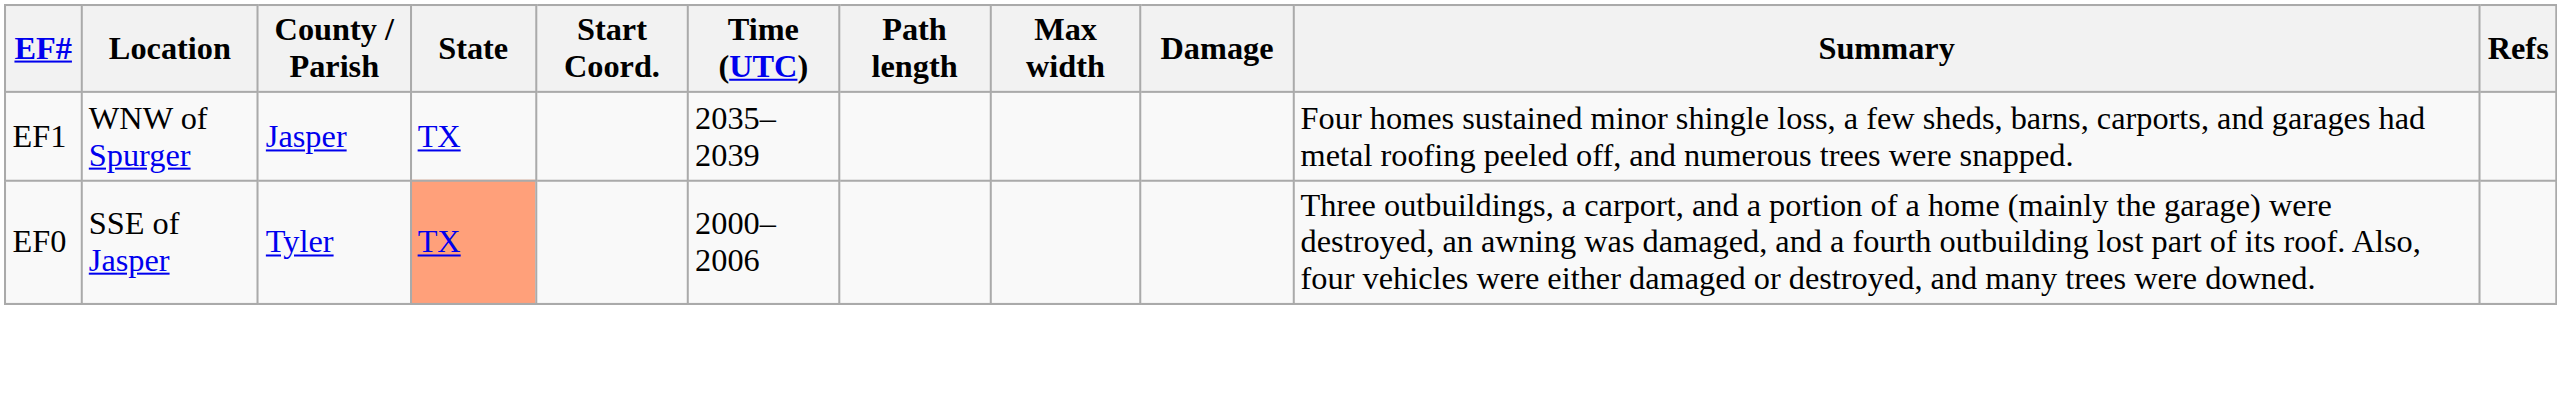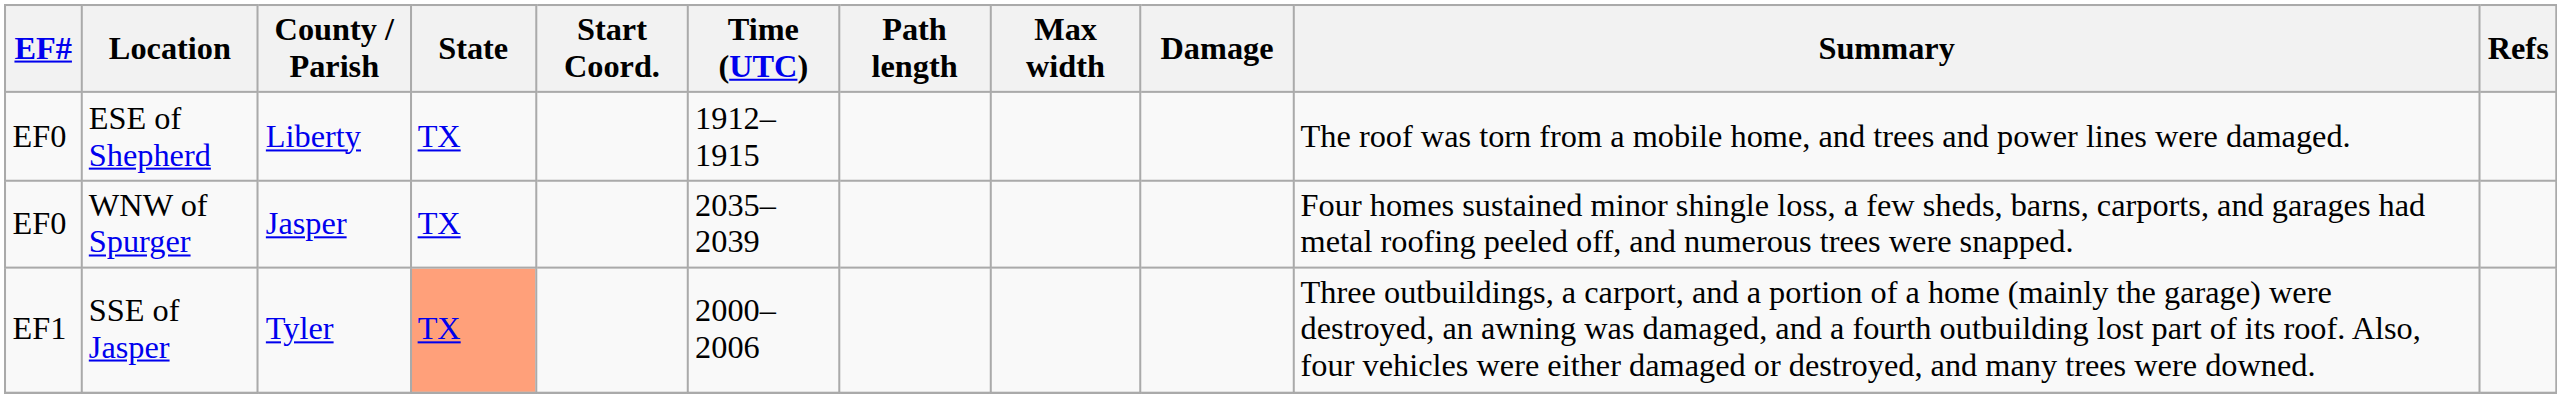+ row: EF0 | ESE of Shepherd | Liberty | TX | 1912–1915 | The roof was torn from a mobile home, and trees and power lines were damaged.
WNW of Spurger | EF#: EF1 -> EF0
SSE of Jasper | EF#: EF0 -> EF1
